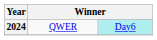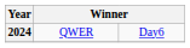2024 | column 3: paleturquoise background -> no background
